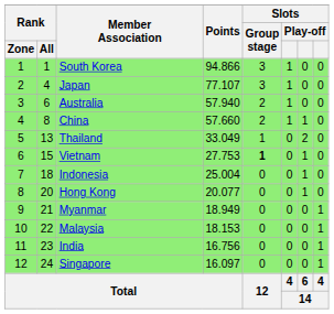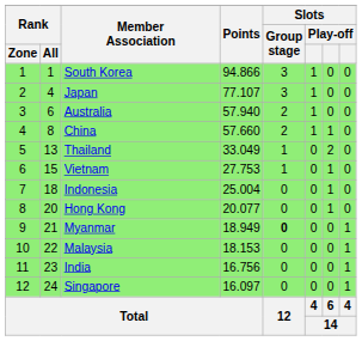Vietnam | Slots / Group stage: bold -> normal
Myanmar | Slots / Group stage: normal -> bold
